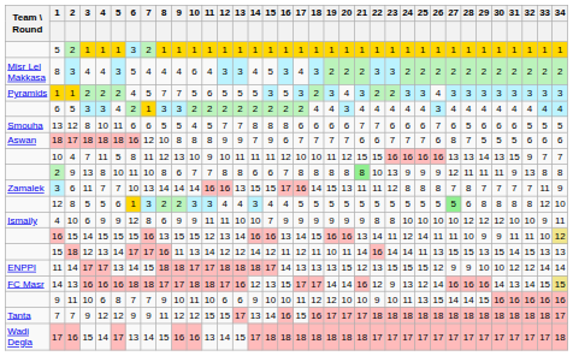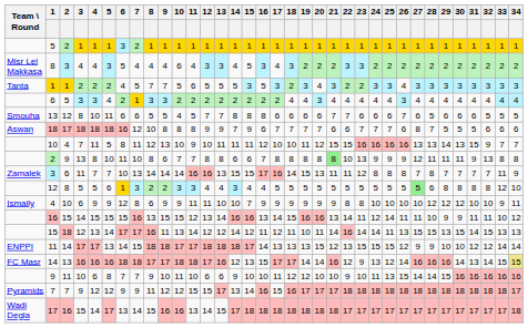row 5 | Team \ Round: Pyramids -> Tanta
row 14 | 34: khaki background -> no background
row 19 | Team \ Round: Tanta -> Pyramids
